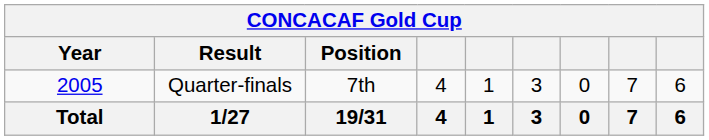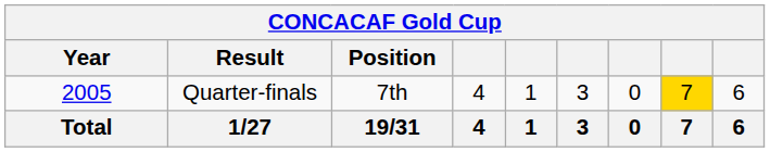Quarter-finals | column 8: no background -> gold background
